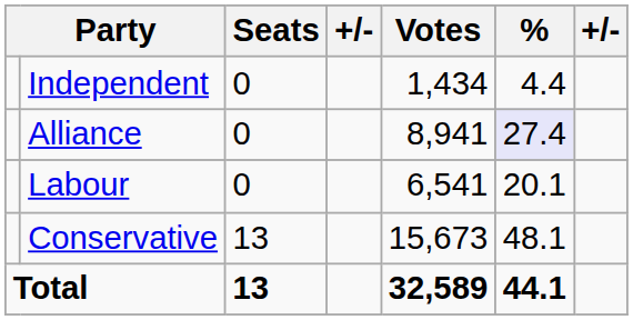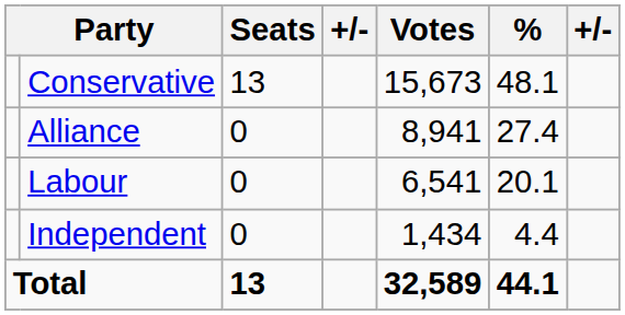rows swapped: Conservative <-> Independent
Alliance | %: lavender background -> no background
